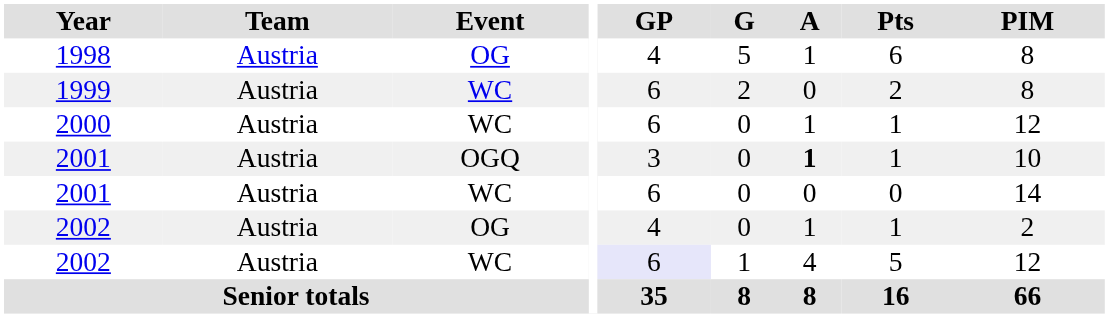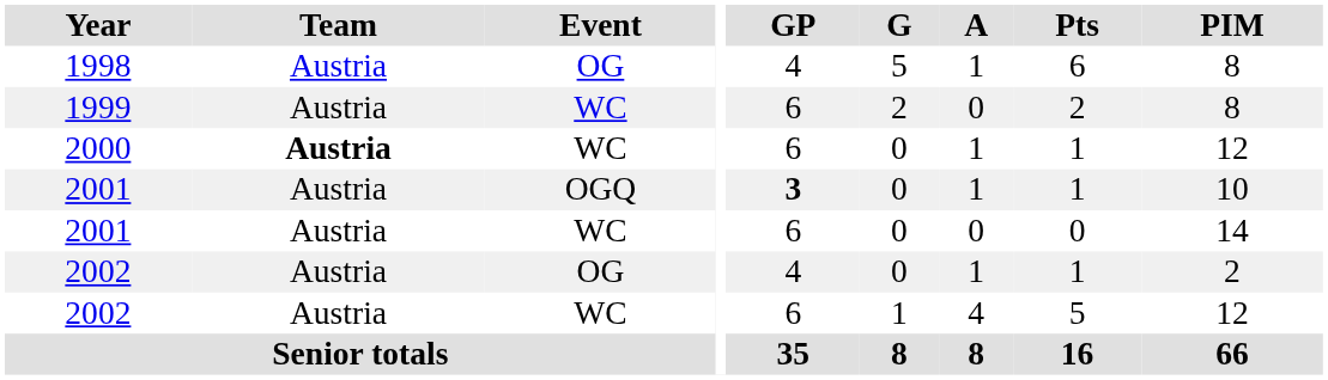2000 | Team: normal -> bold
2001 / OGQ | GP: normal -> bold
2001 / OGQ | A: bold -> normal
2002 / WC | GP: lavender background -> no background
